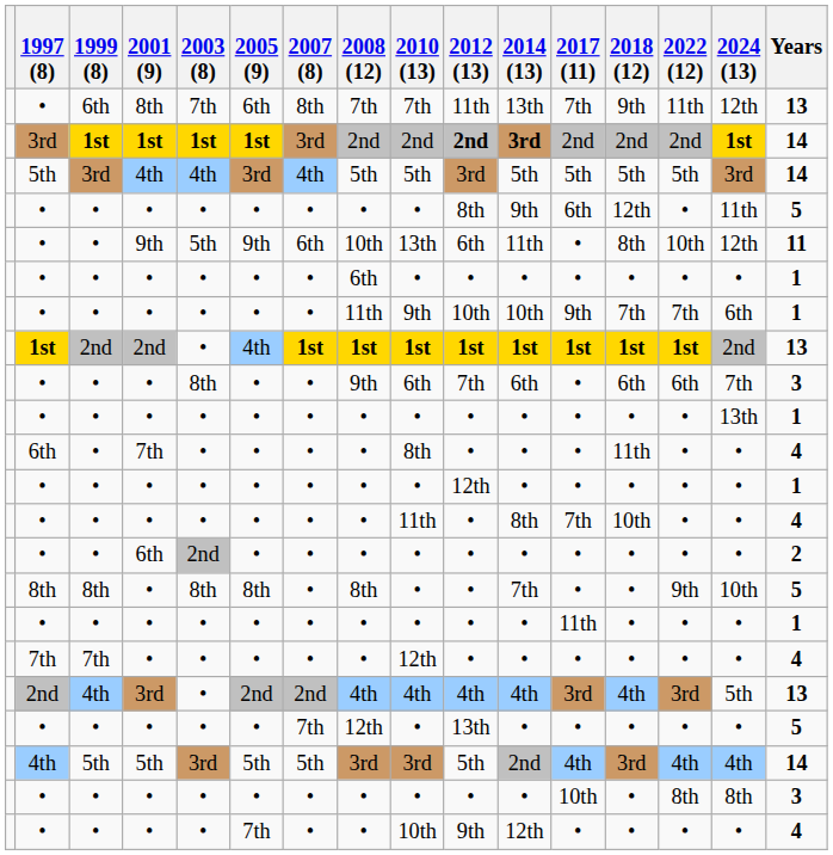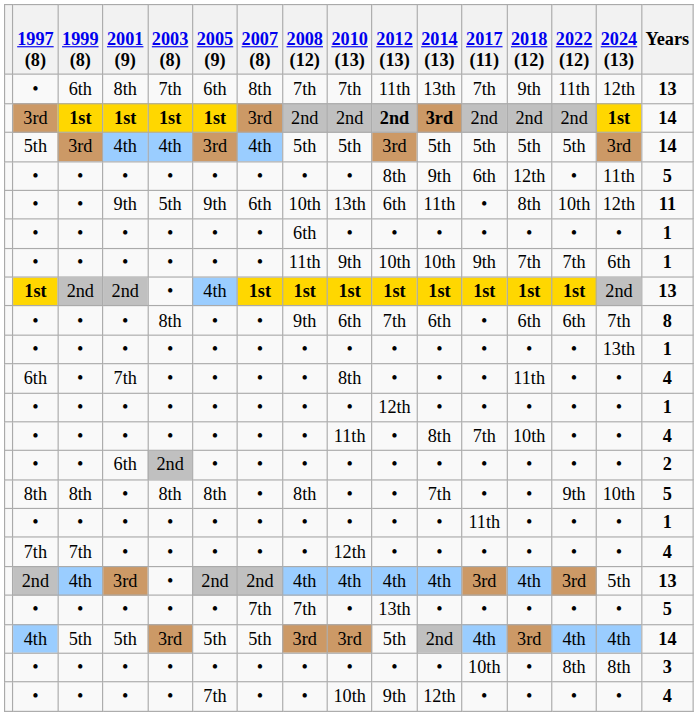row 10 | Years: 3 -> 8
row 20 | 2008 (12): 12th -> 7th
